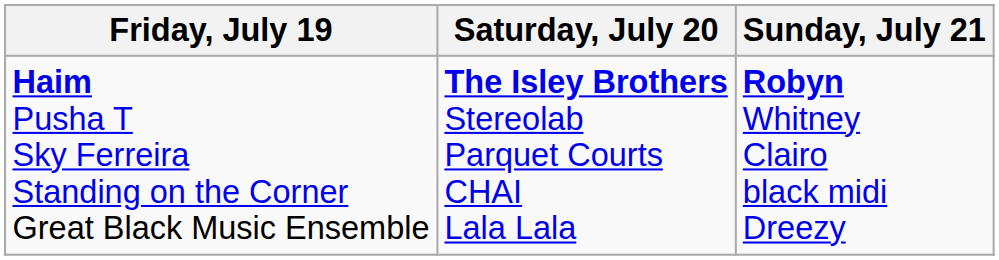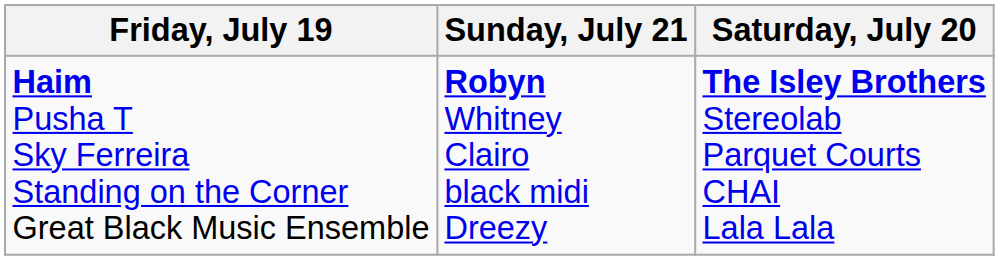columns swapped: Saturday, July 20 <-> Sunday, July 21
